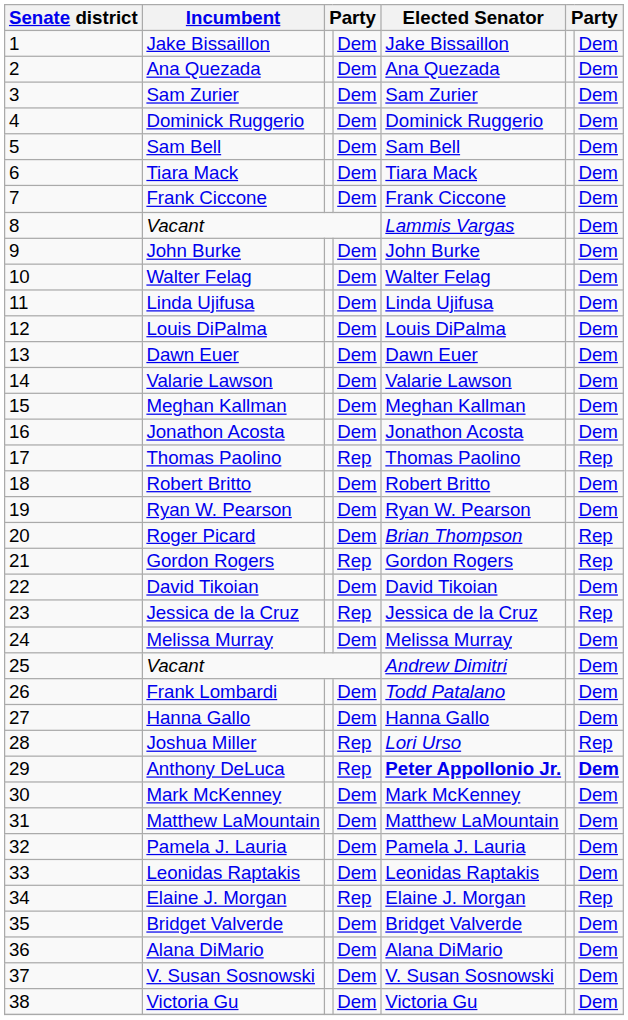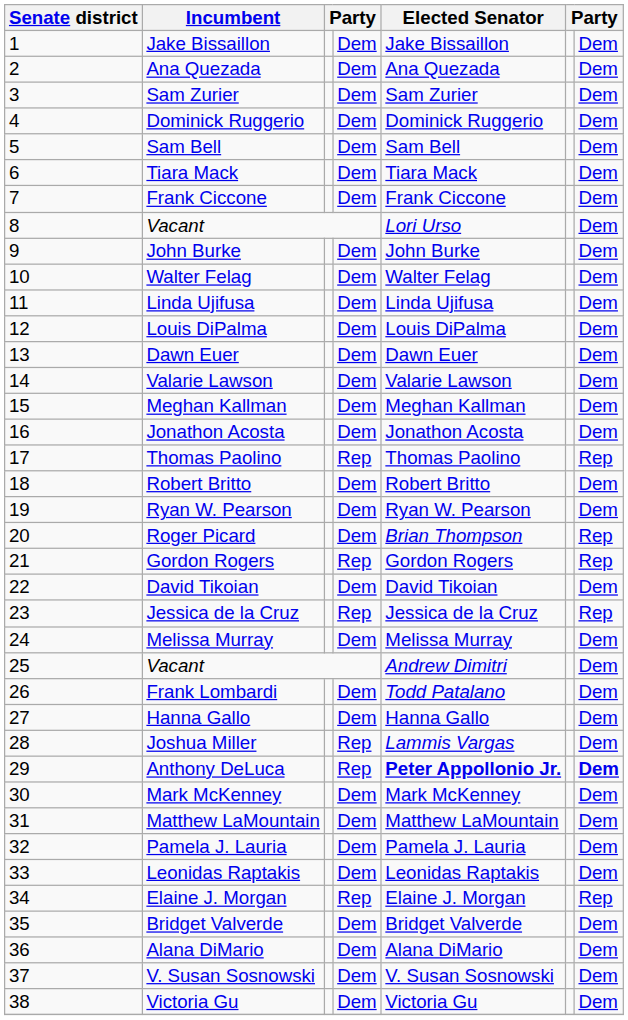8 / Vacant | Elected Senator: Lammis Vargas -> Lori Urso
Joshua Miller | Elected Senator: Lori Urso -> Lammis Vargas
Joshua Miller | column 7: Rep -> Dem
